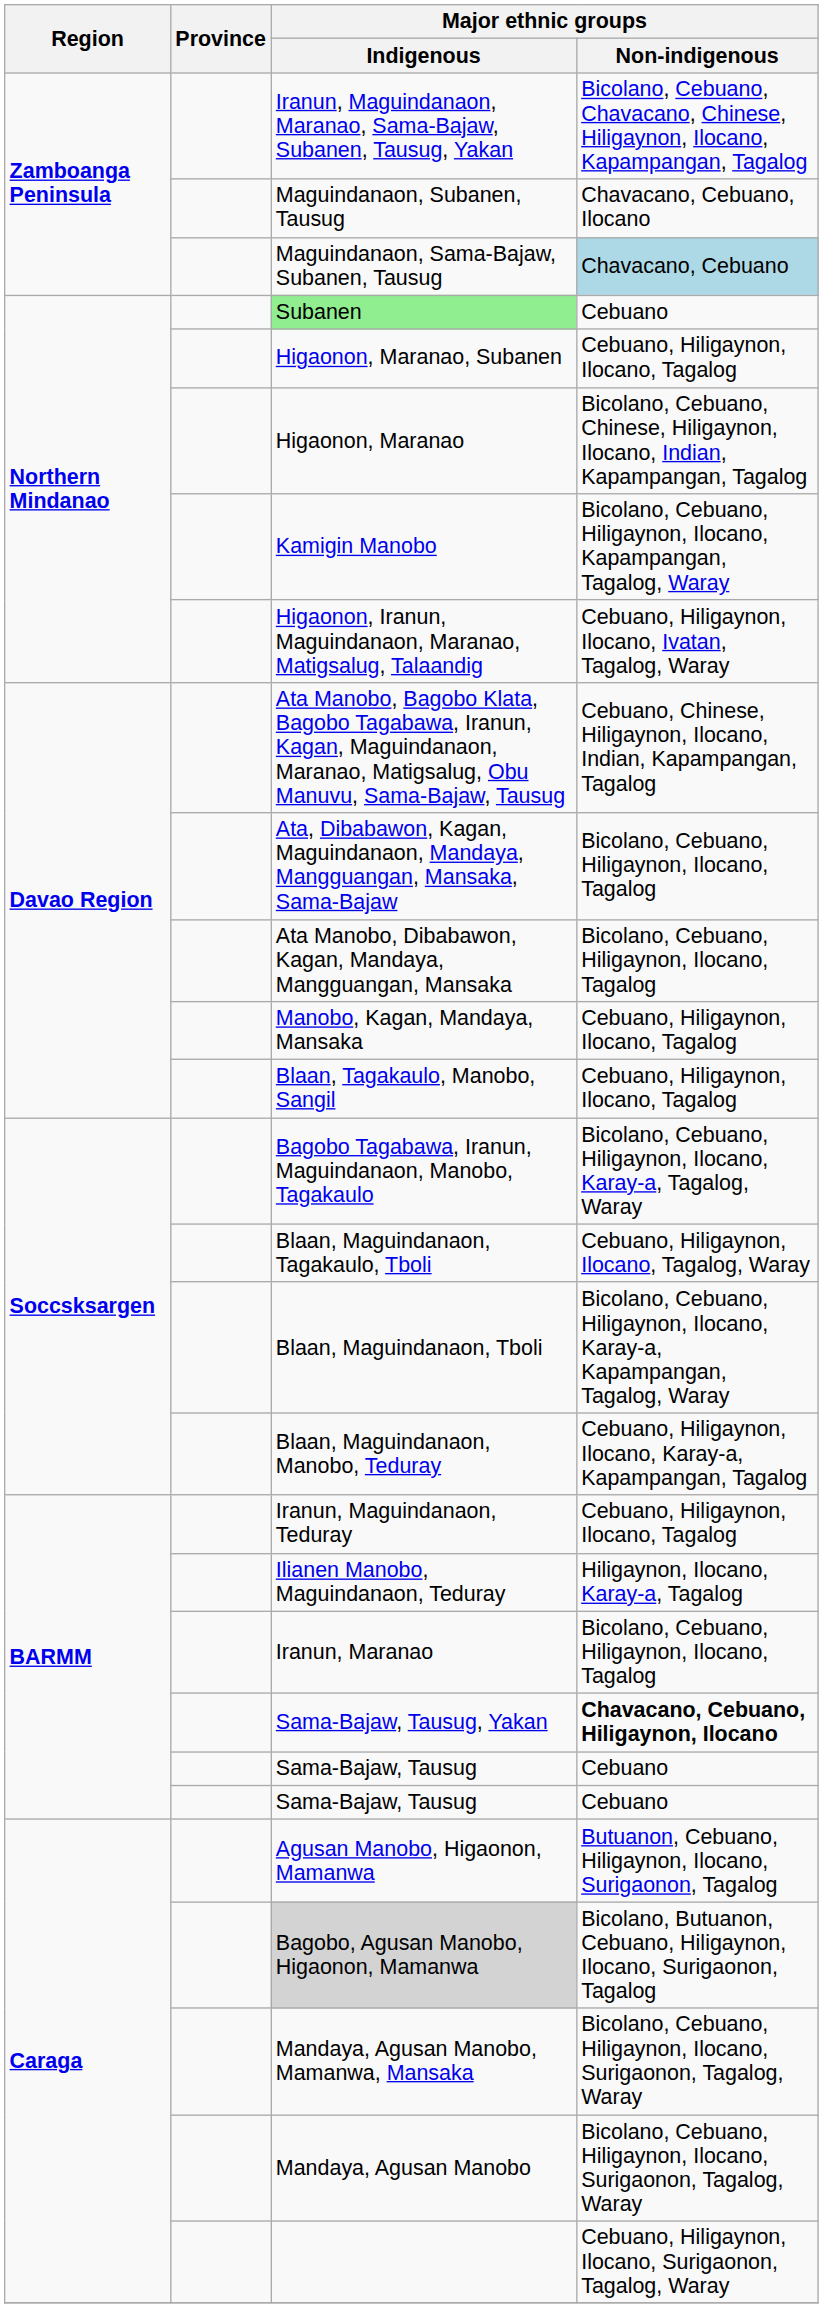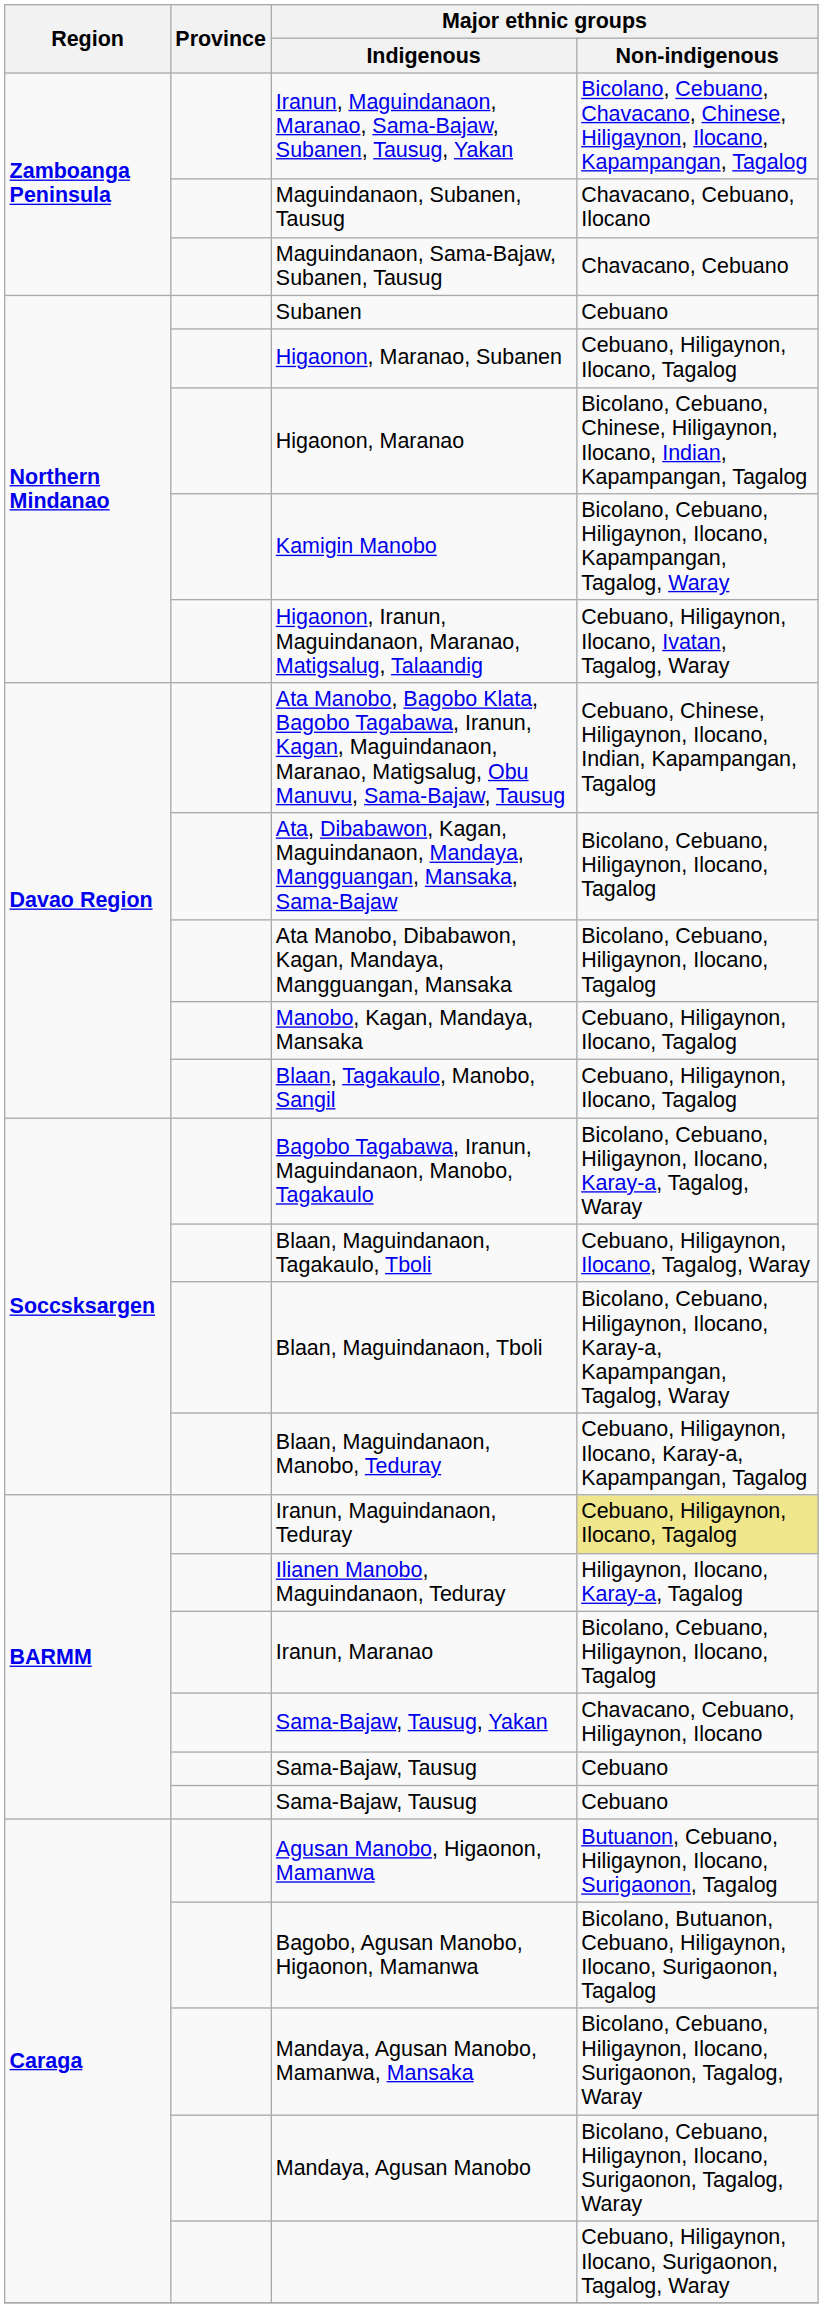Maguindanaon, Sama-Bajaw, Subanen, Tausug | Major ethnic groups / Non-indigenous: lightblue background -> no background
Subanen | Major ethnic groups / Indigenous: lightgreen background -> no background
Iranun, Maguindanaon, Teduray | Major ethnic groups / Non-indigenous: no background -> khaki background
Sama-Bajaw, Tausug, Yakan | Major ethnic groups / Non-indigenous: bold -> normal
Bagobo, Agusan Manobo, Higaonon, Mamanwa | Major ethnic groups / Indigenous: lightgrey background -> no background
